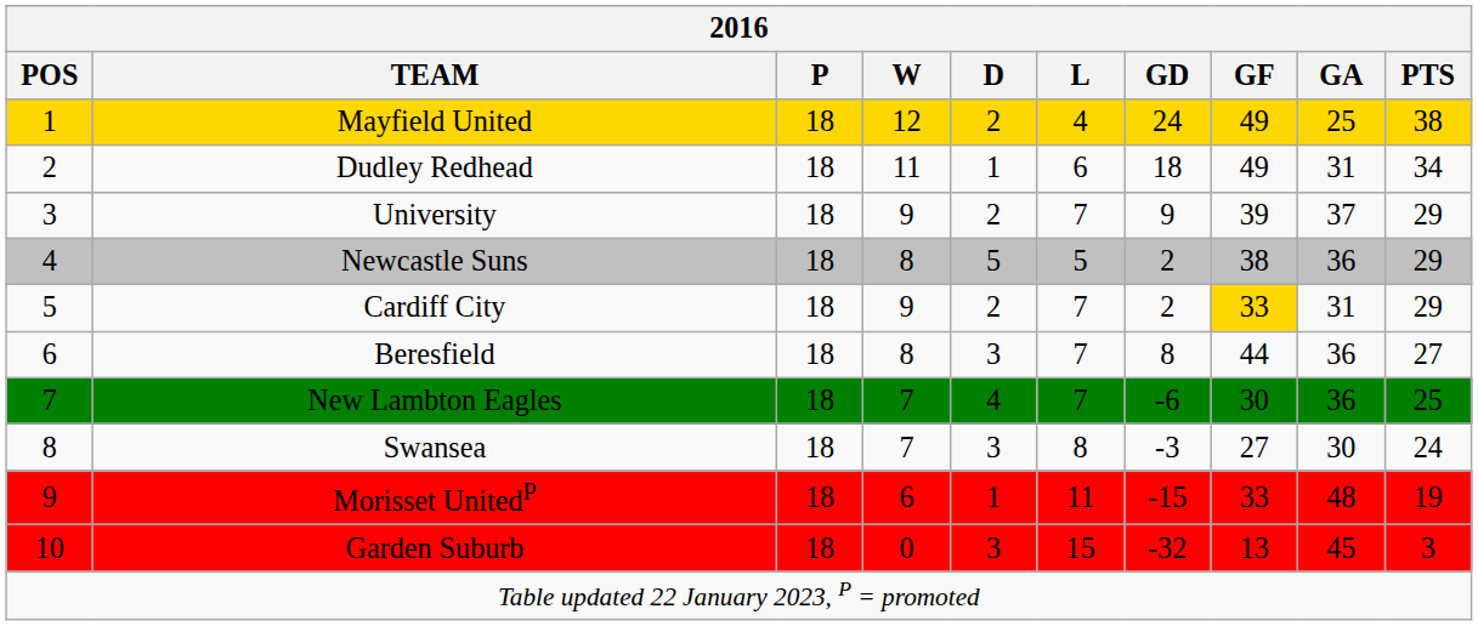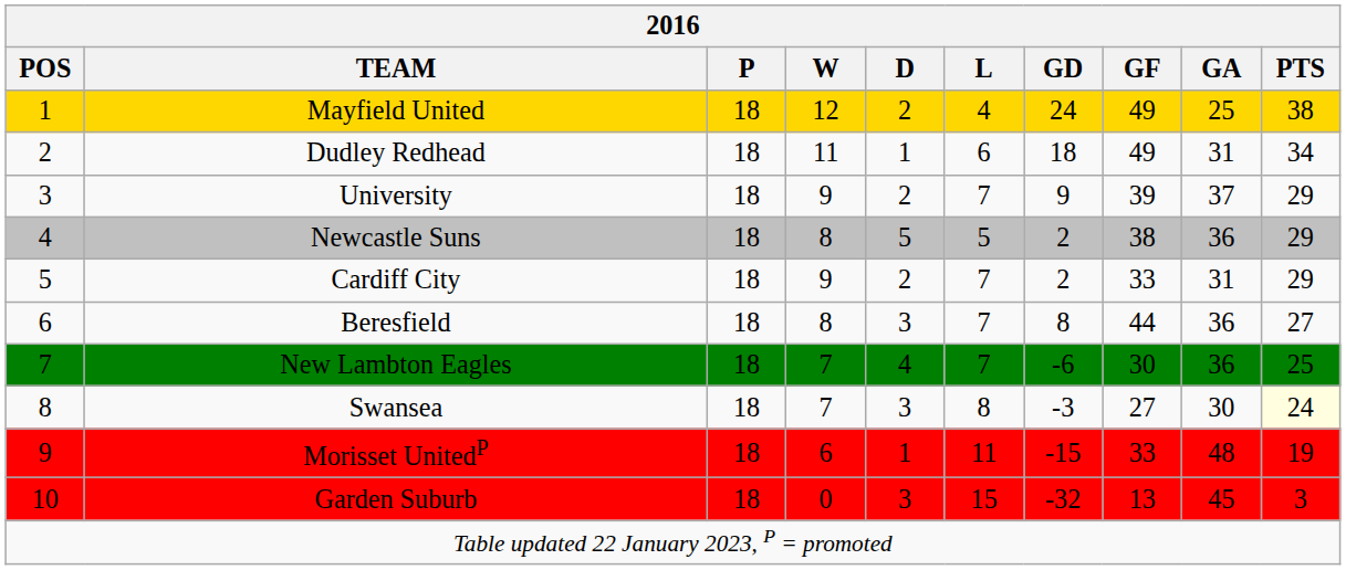Cardiff City | GF: gold background -> no background
Swansea | PTS: no background -> lightyellow background
